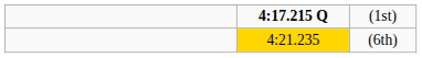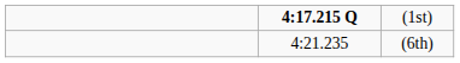(6th) | column 2: gold background -> no background
